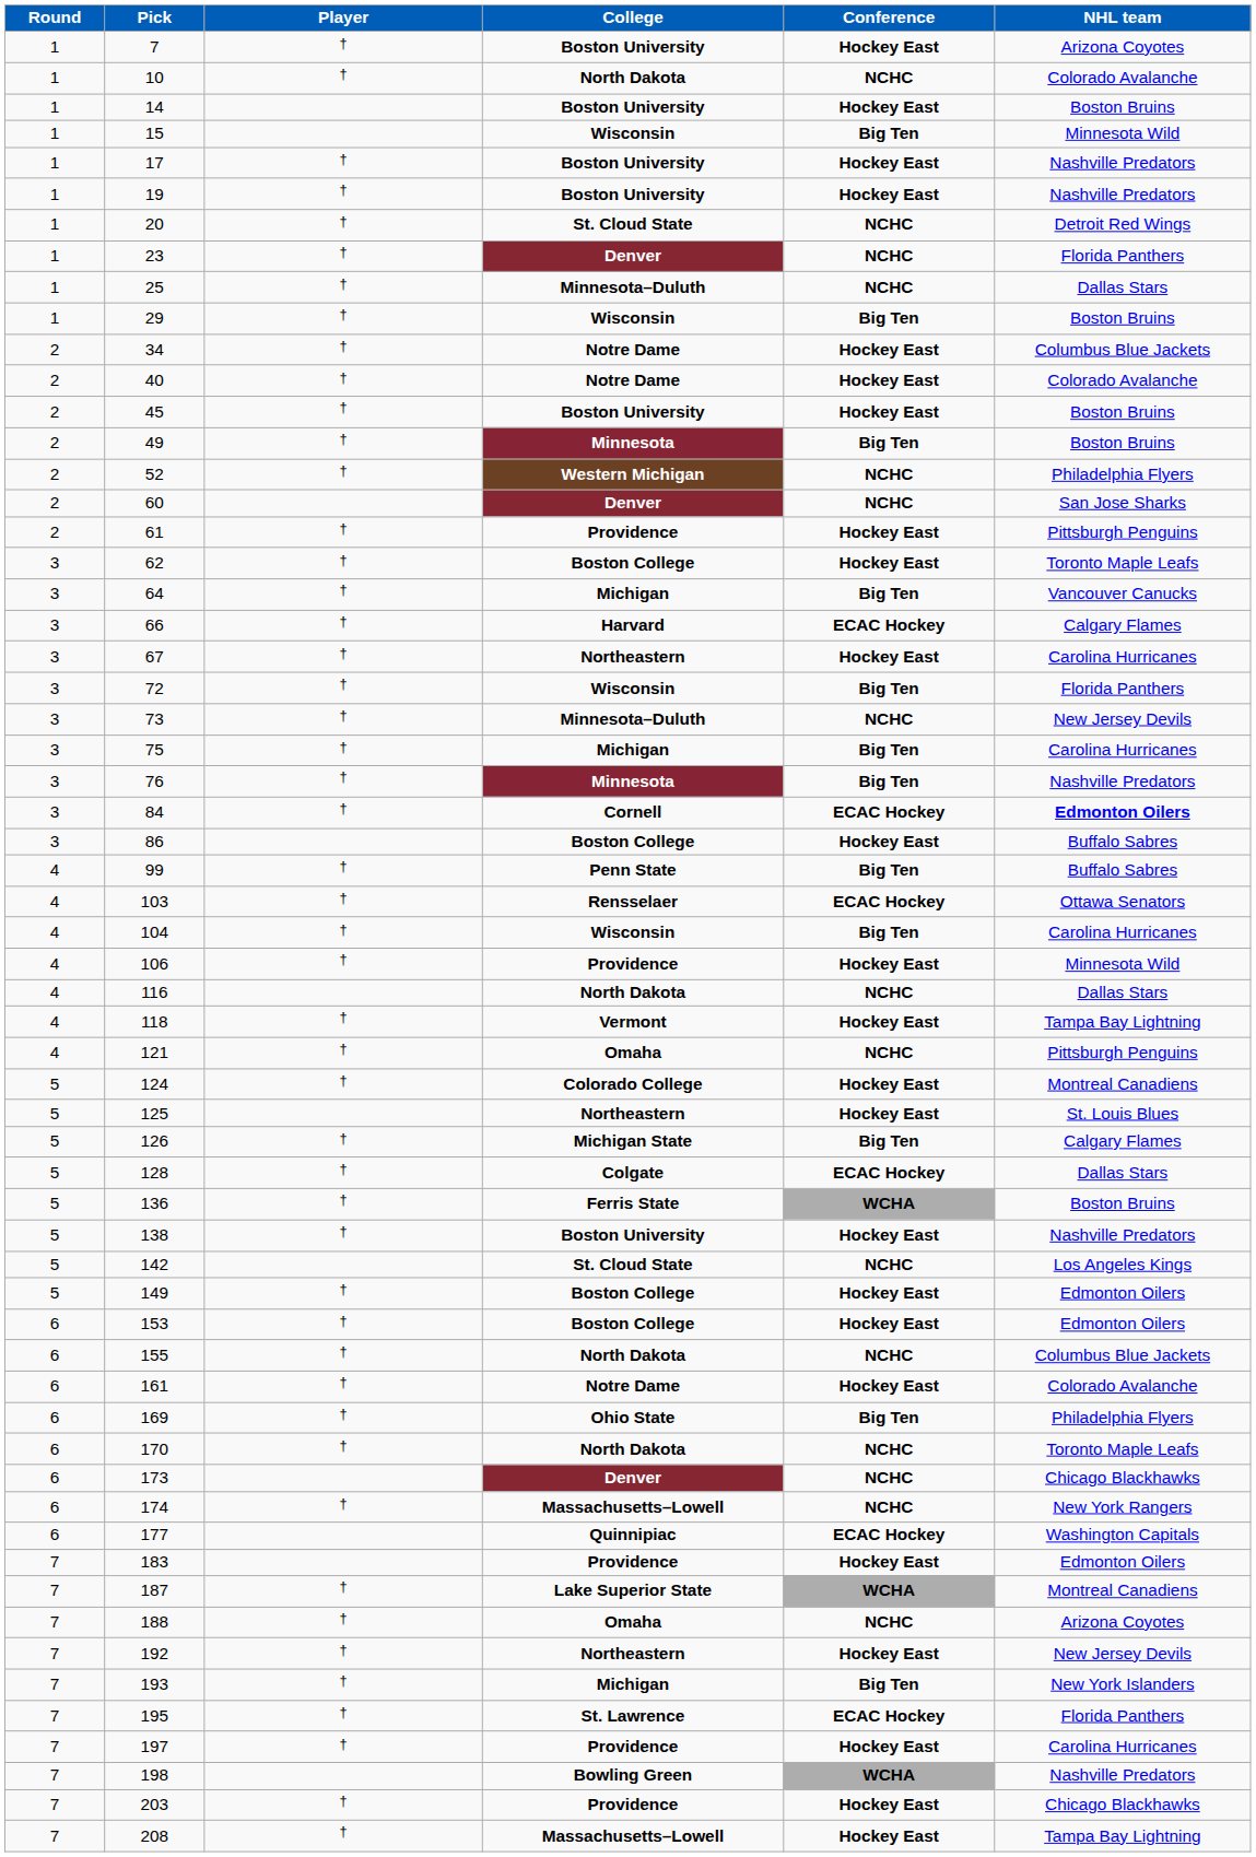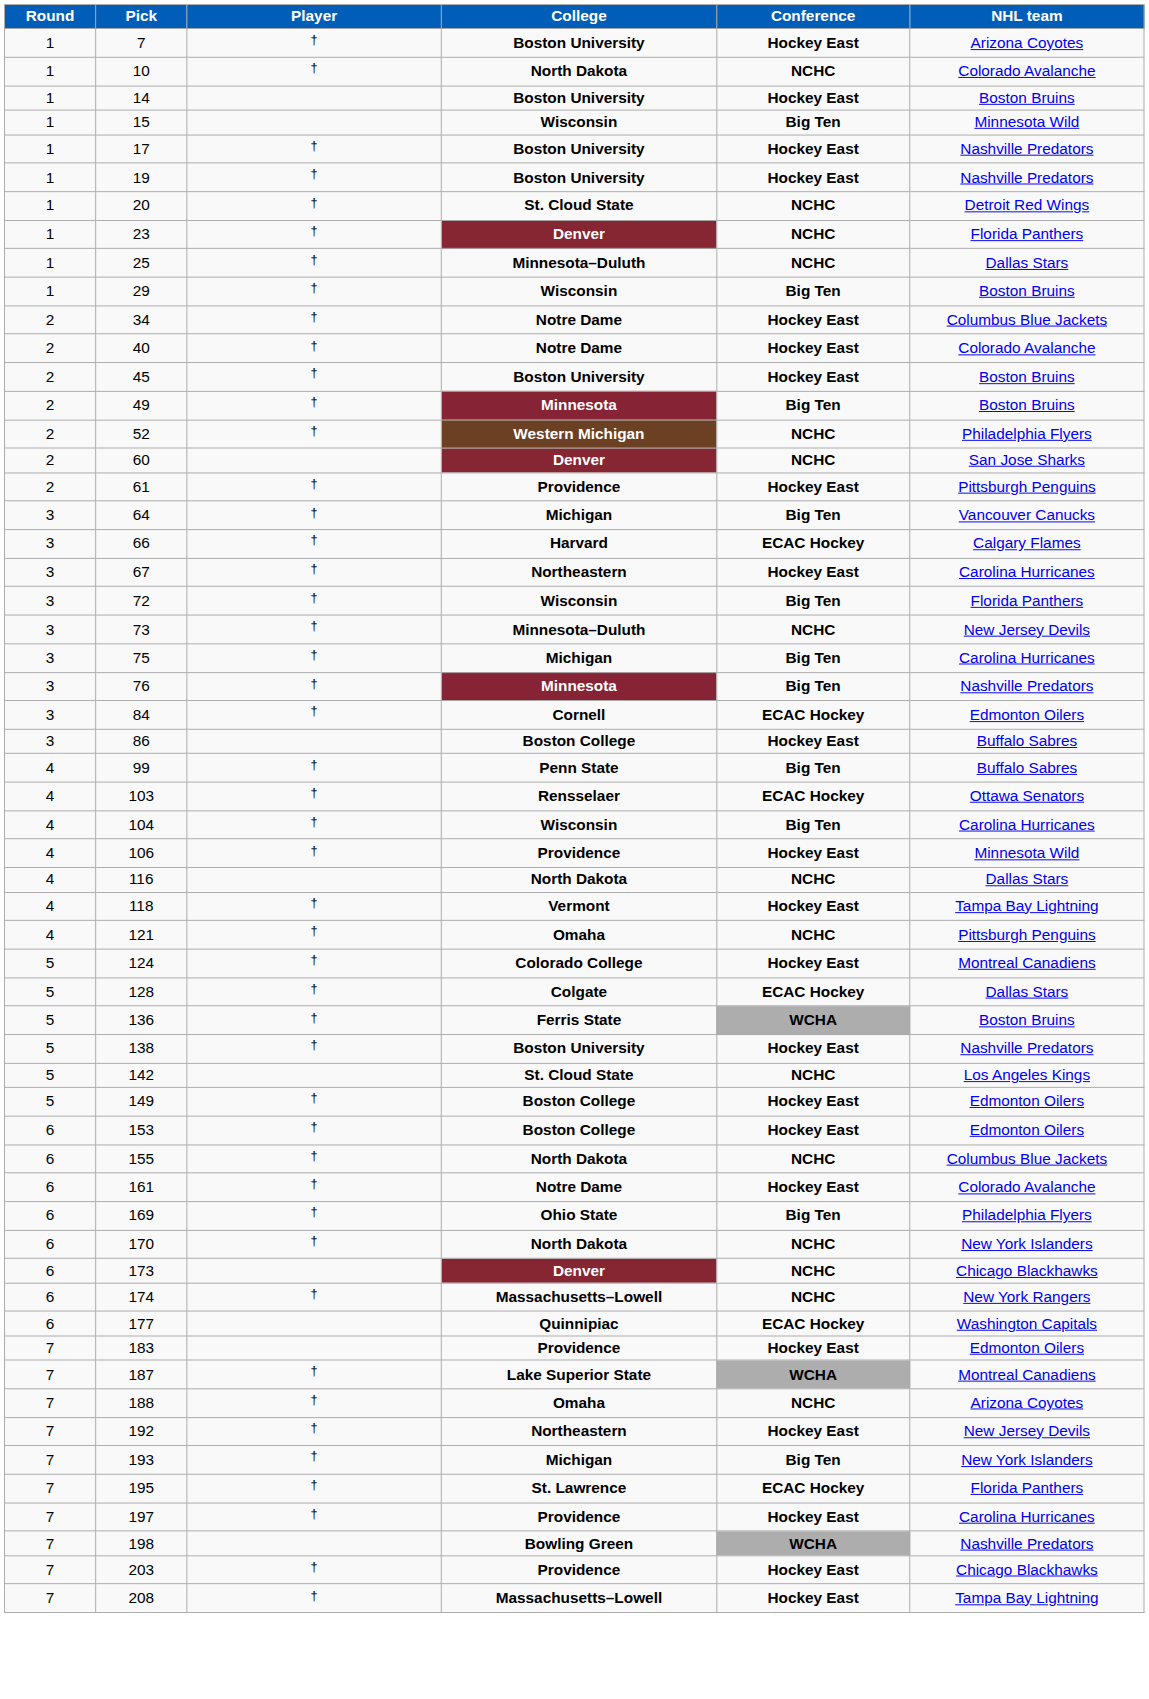- row: 3 | 62 | † | Boston College | Hockey East | Toronto Maple Leafs
84 | NHL team: bold -> normal
- row: 5 | 125 | Northeastern | Hockey East | St. Louis Blues
- row: 5 | 126 | † | Michigan State | Big Ten | Calgary Flames
170 | NHL team: Toronto Maple Leafs -> New York Islanders
